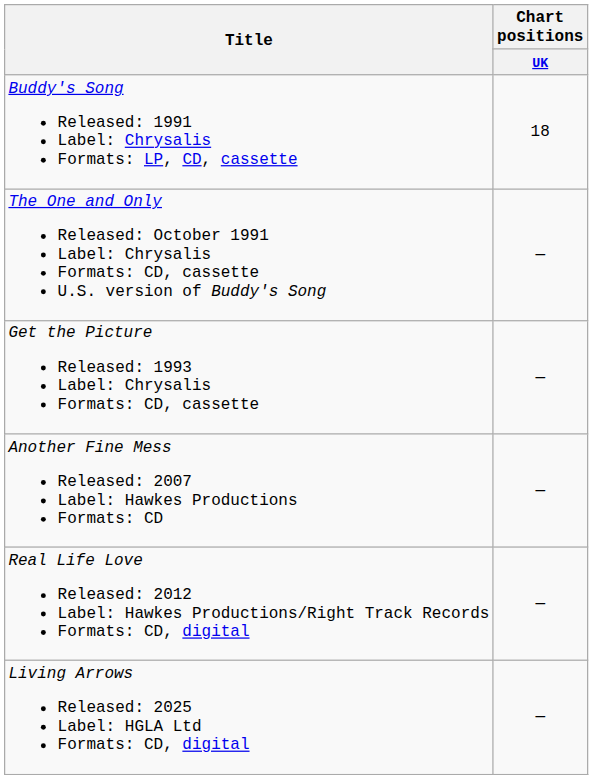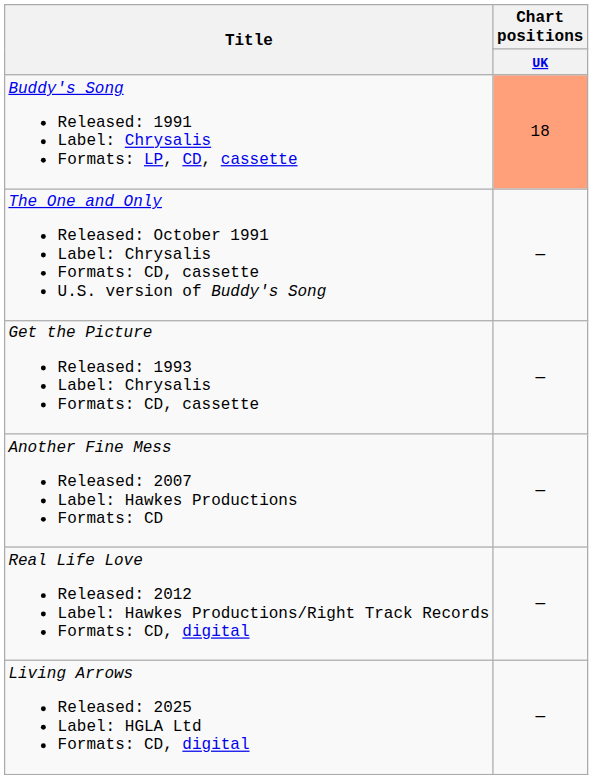row 3 | Chart positions / UK: no background -> lightsalmon background
